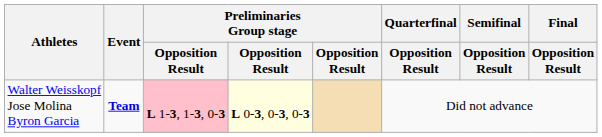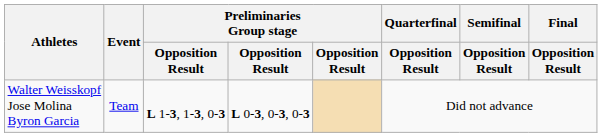Walter Weisskopf Jose Molina Byron Garcia | Event: bold -> normal
Walter Weisskopf Jose Molina Byron Garcia | column 3: pink background -> no background
Walter Weisskopf Jose Molina Byron Garcia | column 4: lightyellow background -> no background
